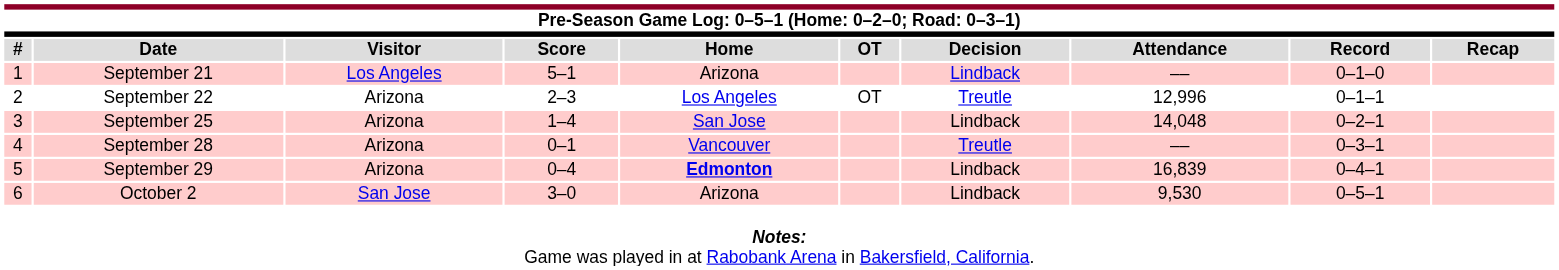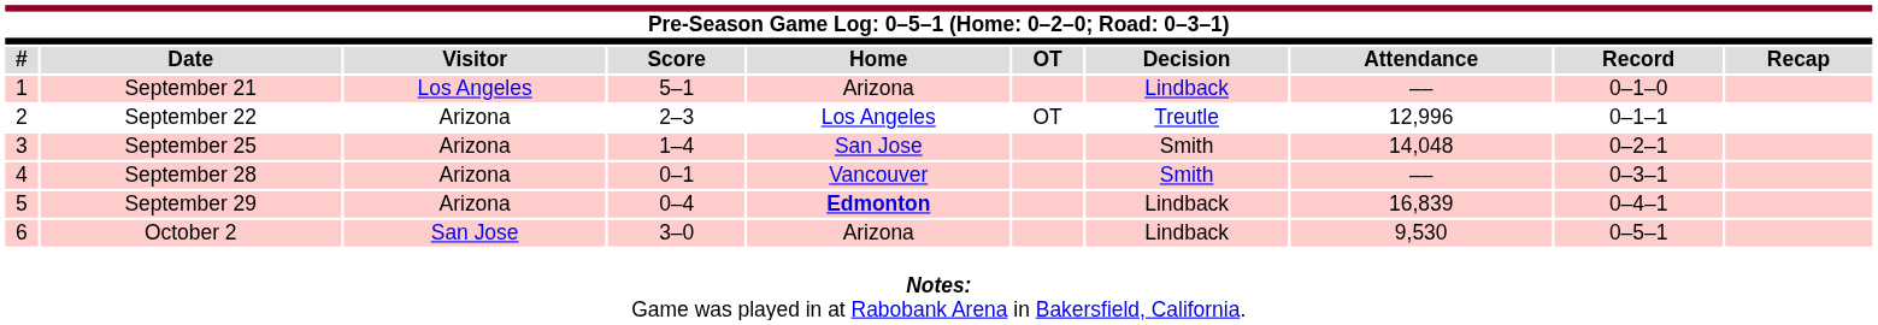September 25 | Decision: Lindback -> Smith
September 28 | Decision: Treutle -> Smith
